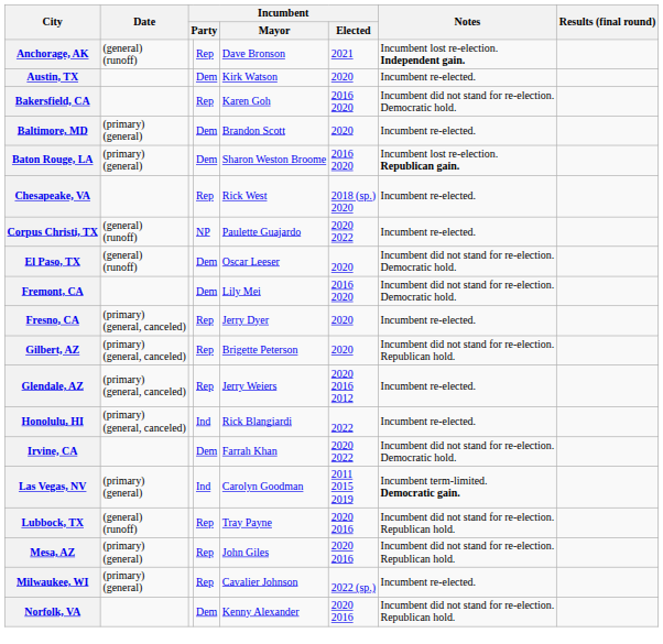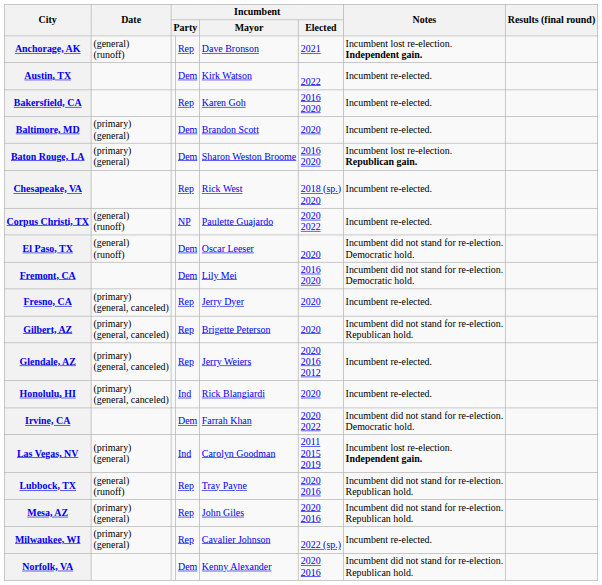Austin, TX | Incumbent / Elected: 2020 -> 2022
Bakersfield, CA | Notes: Incumbent did not stand for re-election. Democratic hold. -> Incumbent re-elected.
Honolulu, HI | Incumbent / Elected: 2022 -> 2020
Las Vegas, NV | Notes: Incumbent term-limited. Democratic gain. -> Incumbent lost re-election. Independent gain.
